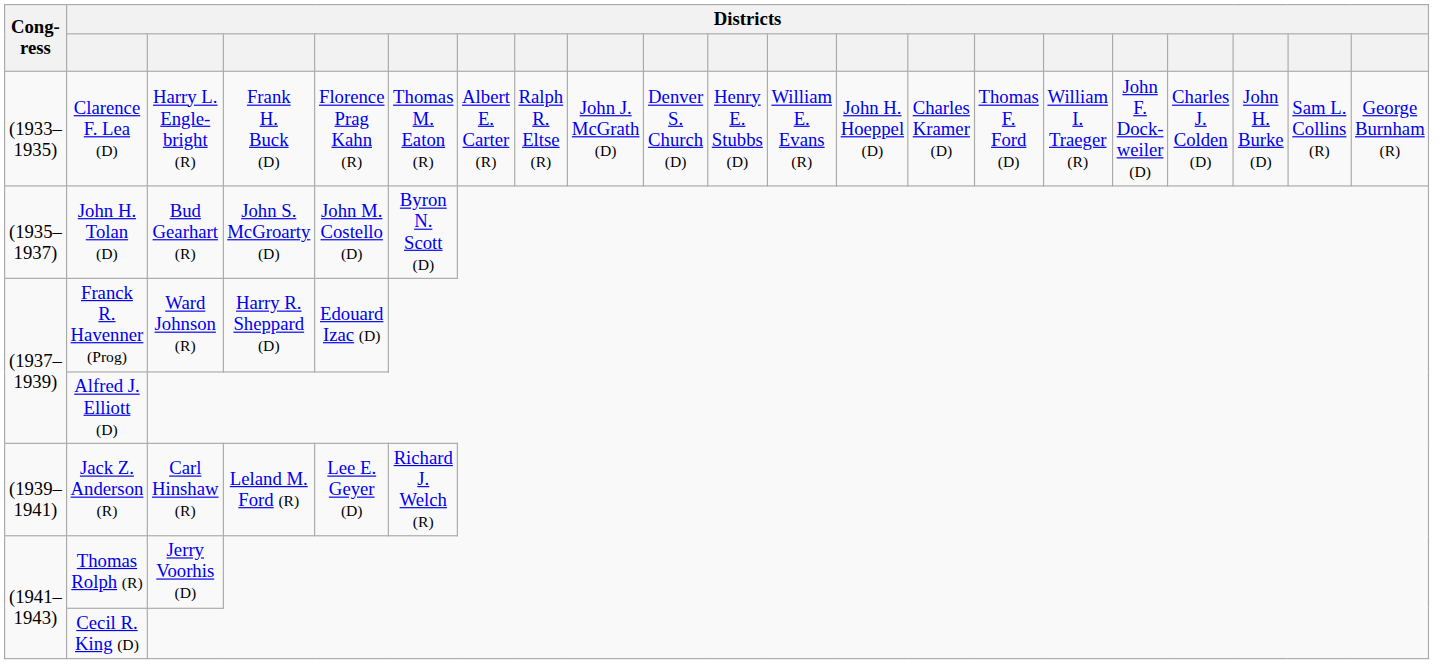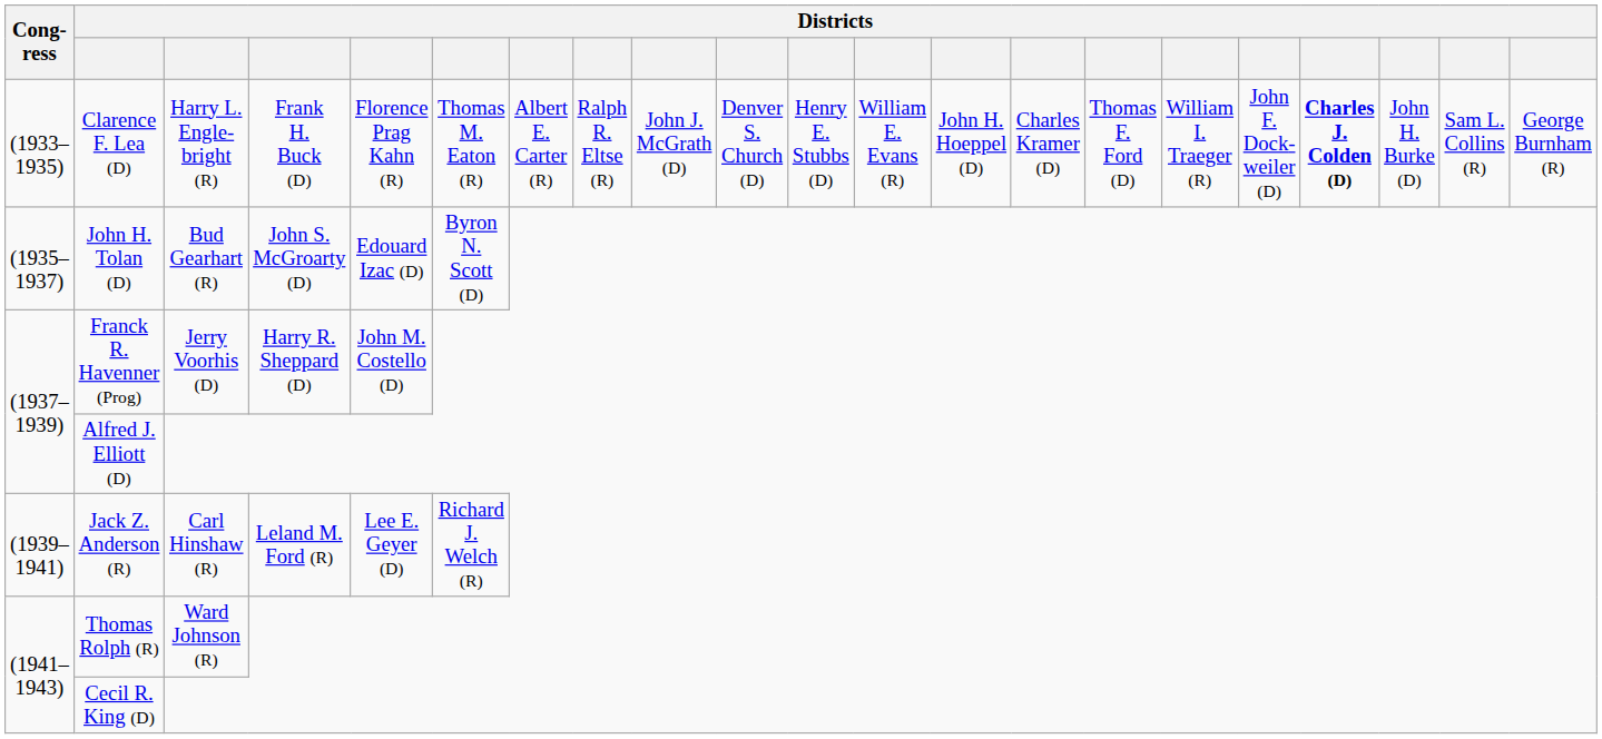Clarence F. Lea (D) | column 18: normal -> bold
John H. Tolan (D) | column 5: John M. Costello (D) -> Edouard Izac (D)
Franck R. Havenner (Prog) | column 3: Ward Johnson (R) -> Jerry Voorhis (D)
Franck R. Havenner (Prog) | column 5: Edouard Izac (D) -> John M. Costello (D)
Thomas Rolph (R) | column 3: Jerry Voorhis (D) -> Ward Johnson (R)
